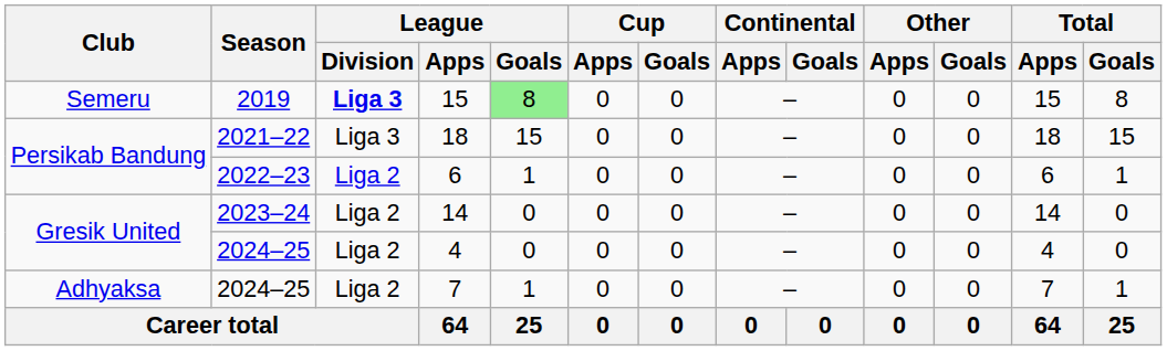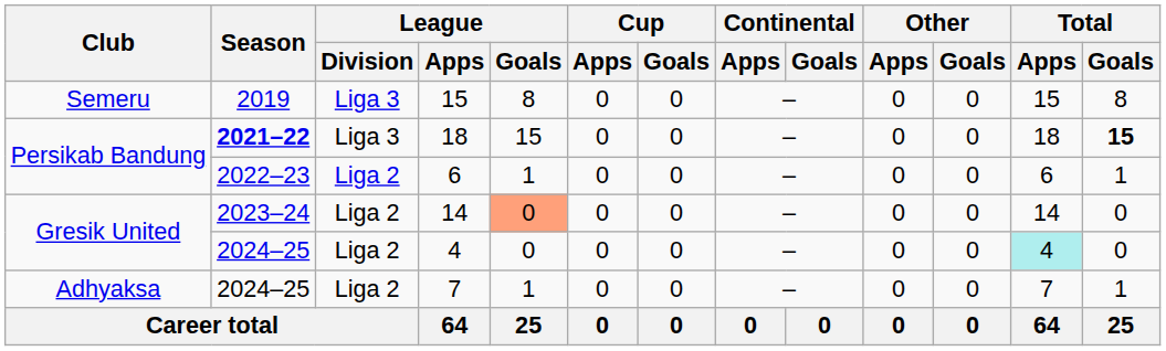row 3 | League / Division: bold -> normal
row 3 | League / Goals: lightgreen background -> no background
row 4 | Season: normal -> bold
row 4 | Total / Goals: normal -> bold
row 6 | League / Goals: no background -> lightsalmon background
row 7 | Total / Apps: no background -> paleturquoise background
